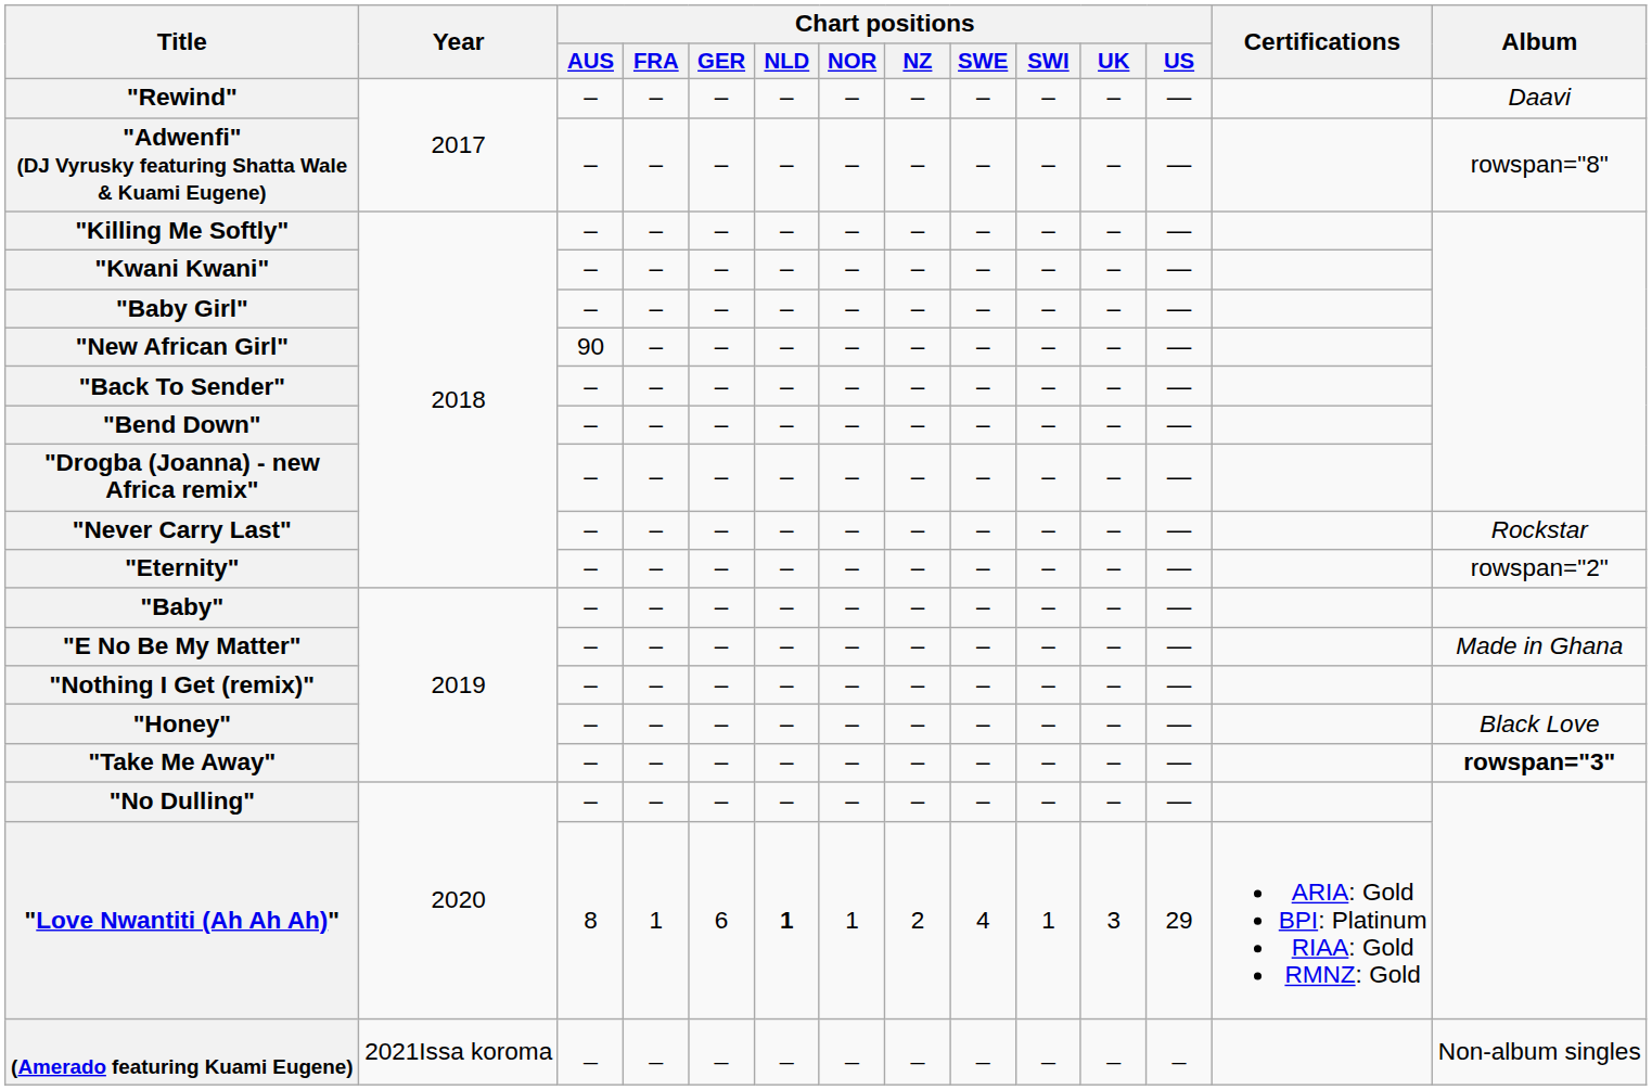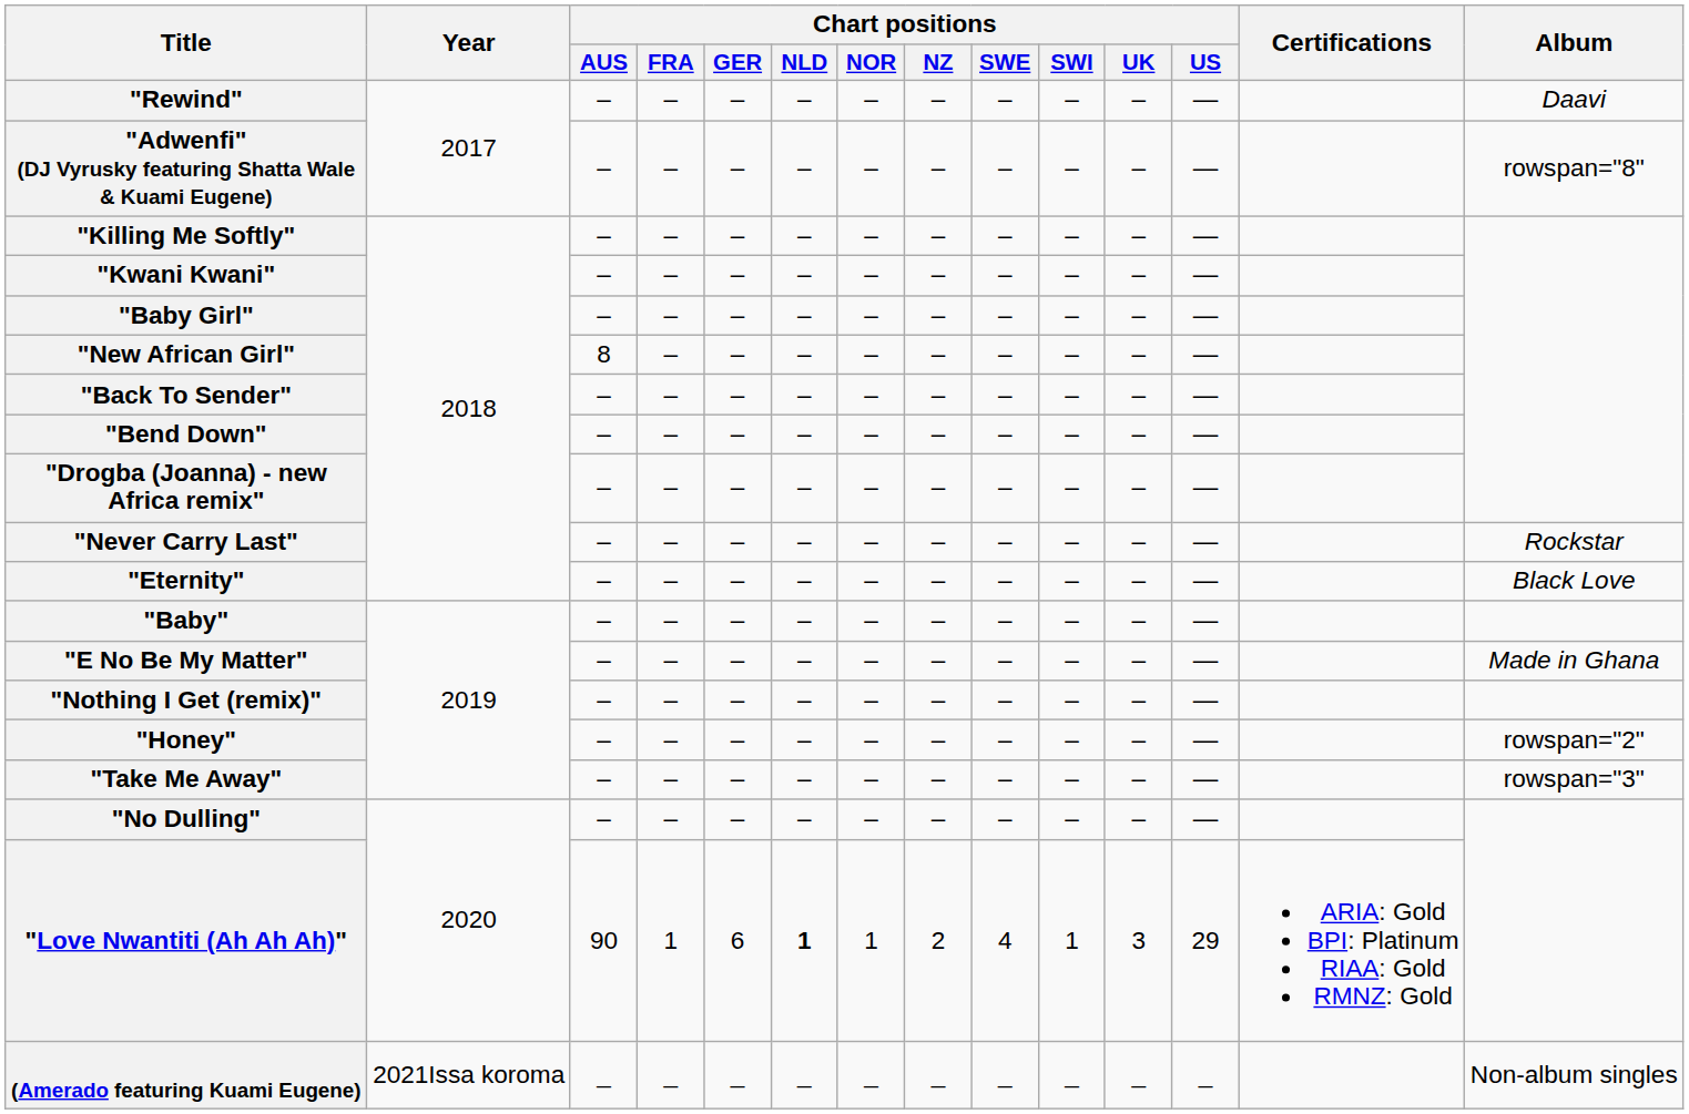"New African Girl" | Chart positions / AUS: 90 -> 8
"Eternity" | Album: rowspan="2" -> Black Love
"Honey" | Album: Black Love -> rowspan="2"
"Take Me Away" | Album: bold -> normal
"Love Nwantiti (Ah Ah Ah)" | Chart positions / AUS: 8 -> 90
